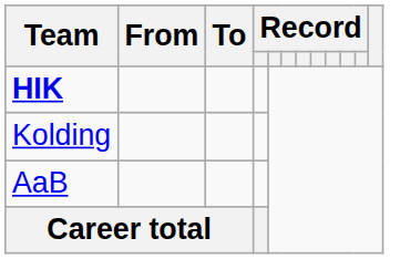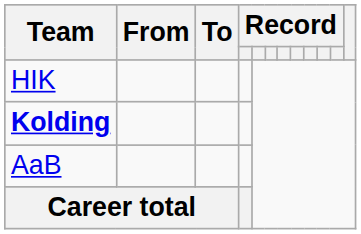HIK | Team: bold -> normal
Kolding | Team: normal -> bold
